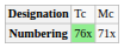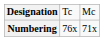Numbering | column 2: lightgreen background -> no background
